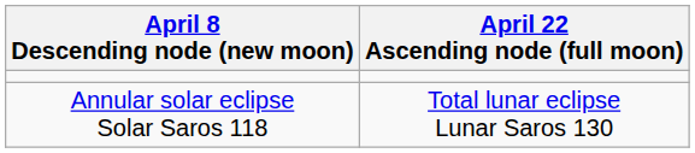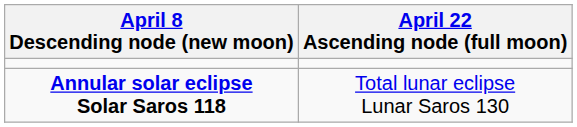row 3 | April 8 Descending node (new moon): normal -> bold
